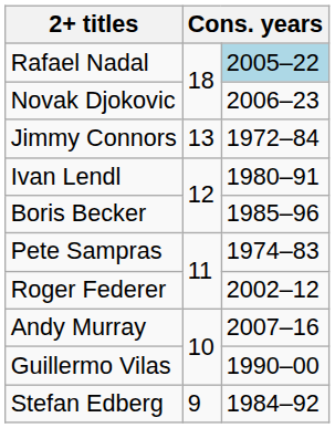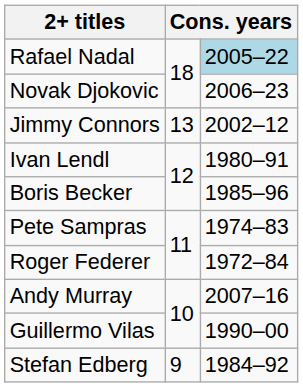Jimmy Connors | column 3: 1972–84 -> 2002–12
Roger Federer | column 3: 2002–12 -> 1972–84
